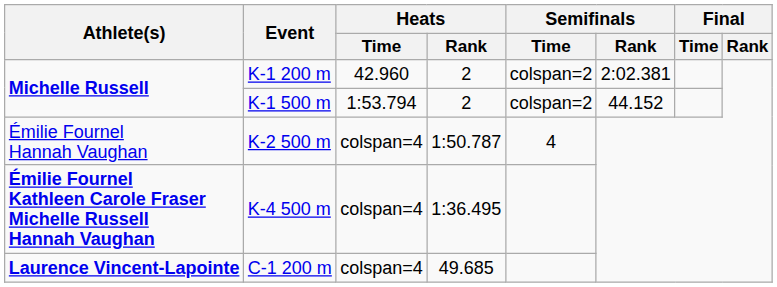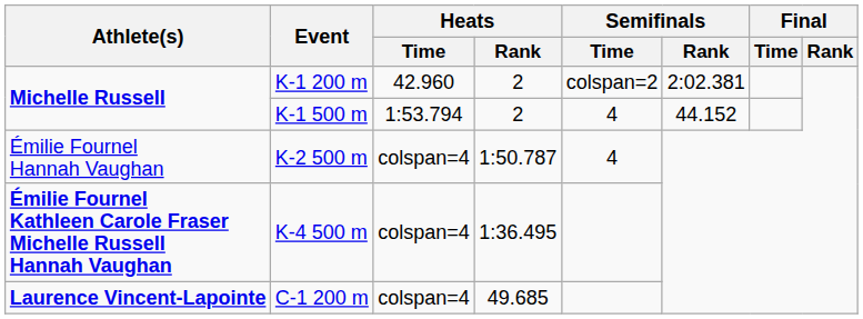K-1 500 m | Semifinals / Time: colspan=2 -> 4
